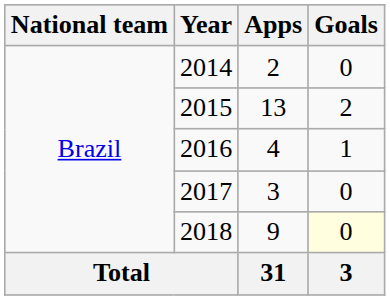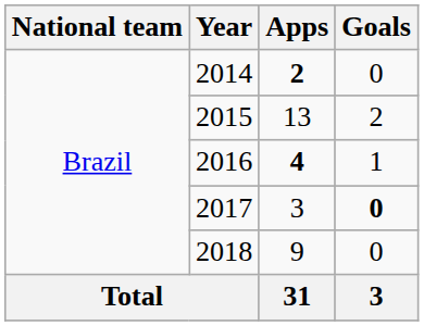2014 | Apps: normal -> bold
2016 | Apps: normal -> bold
2017 | Goals: normal -> bold
2018 | Goals: lightyellow background -> no background
